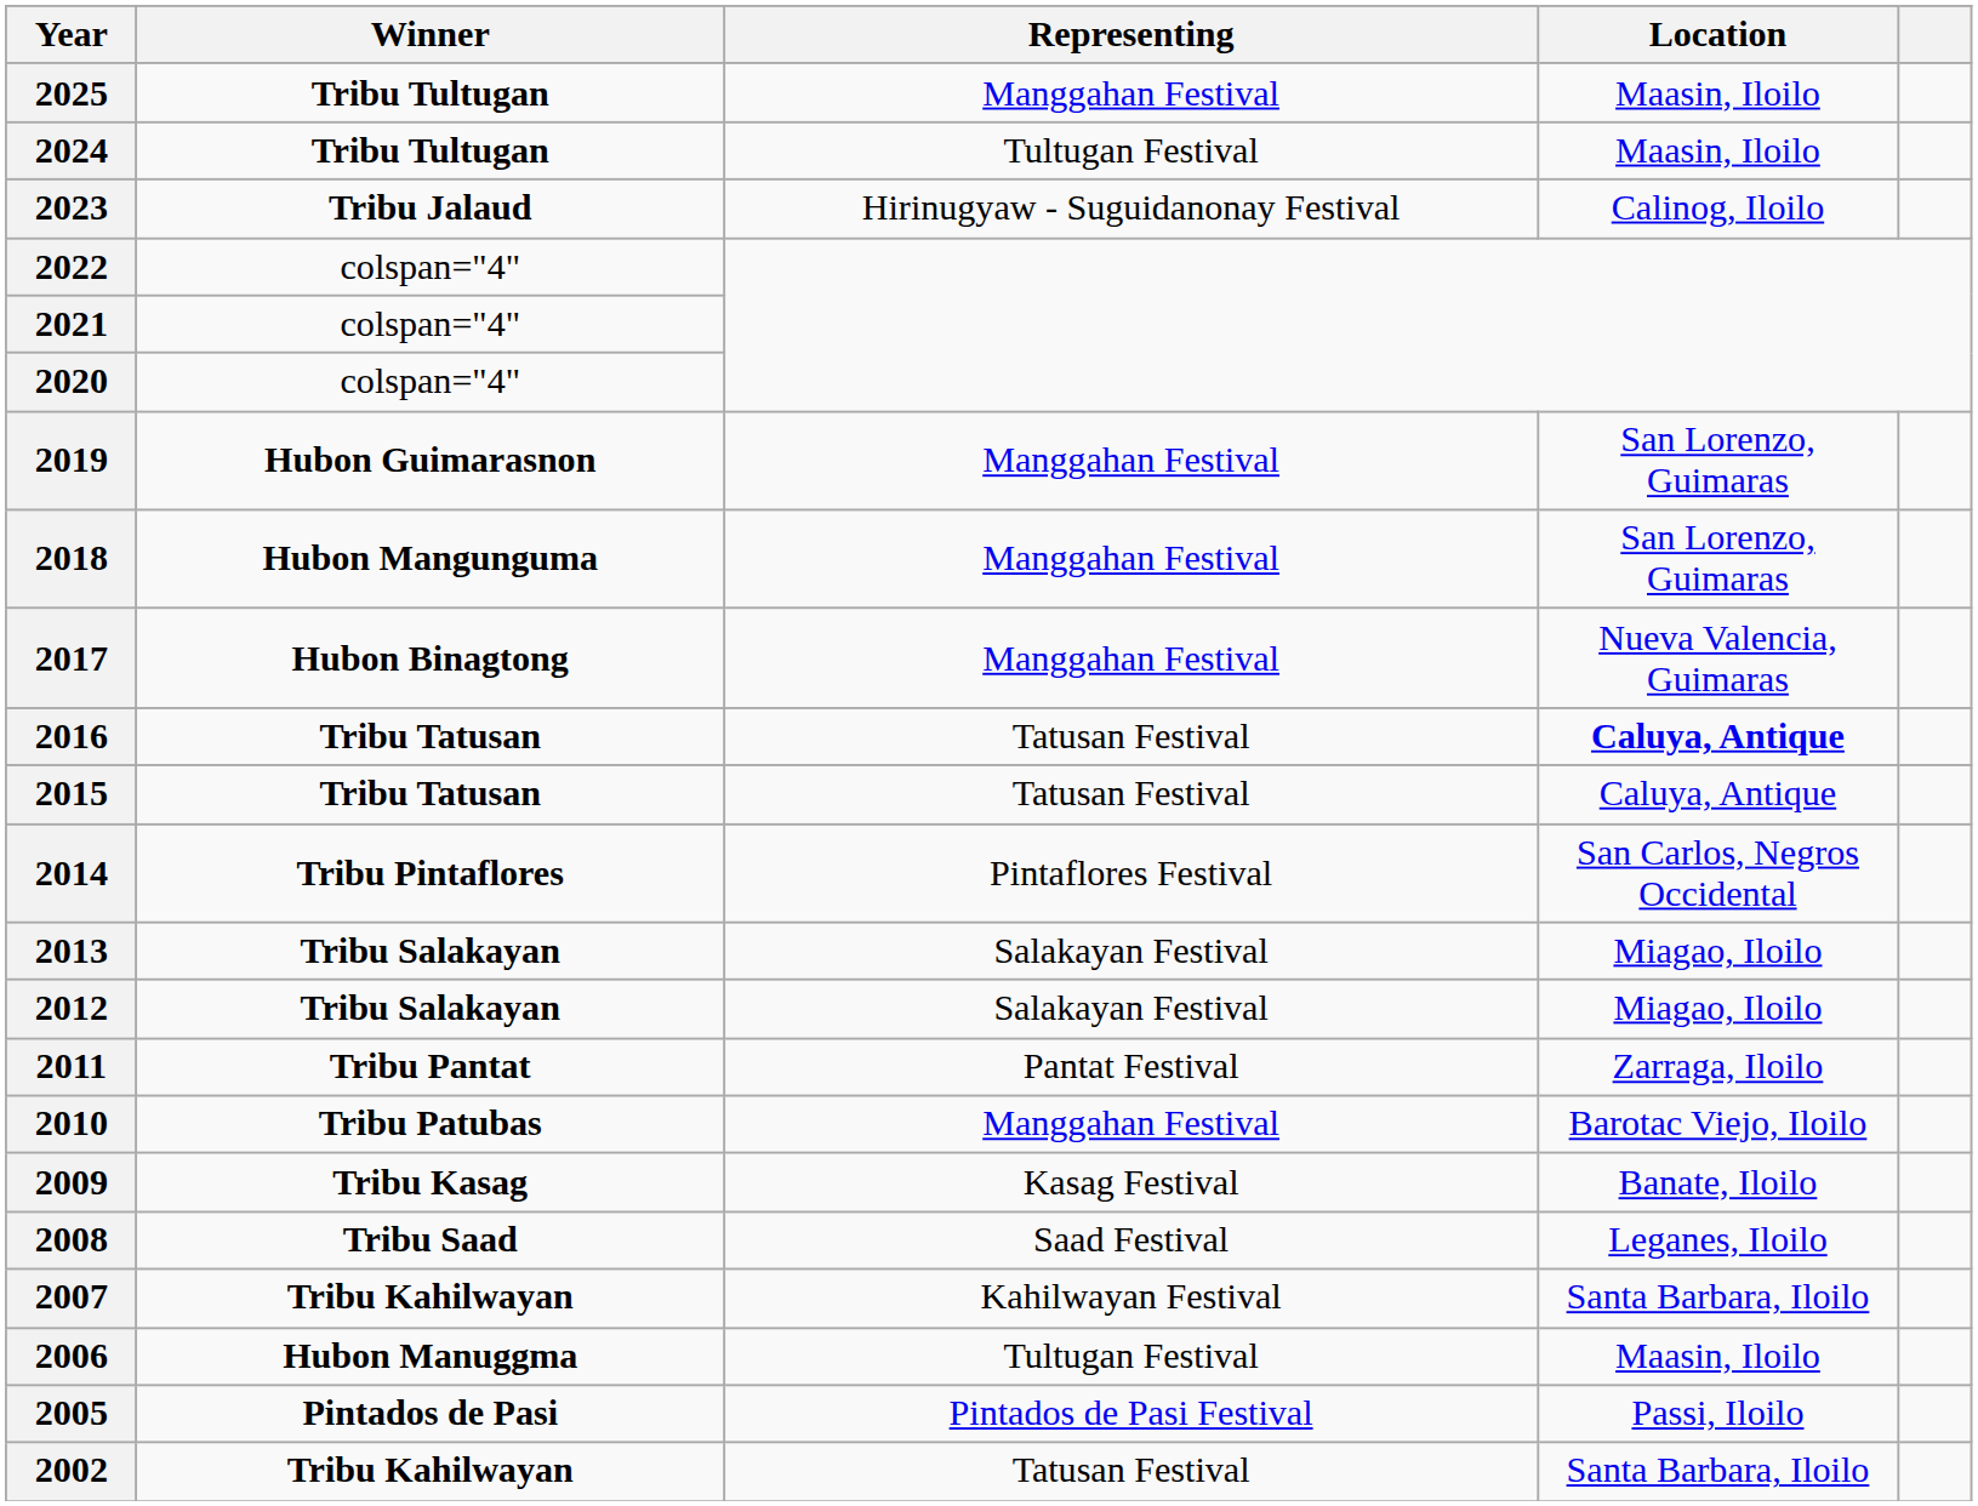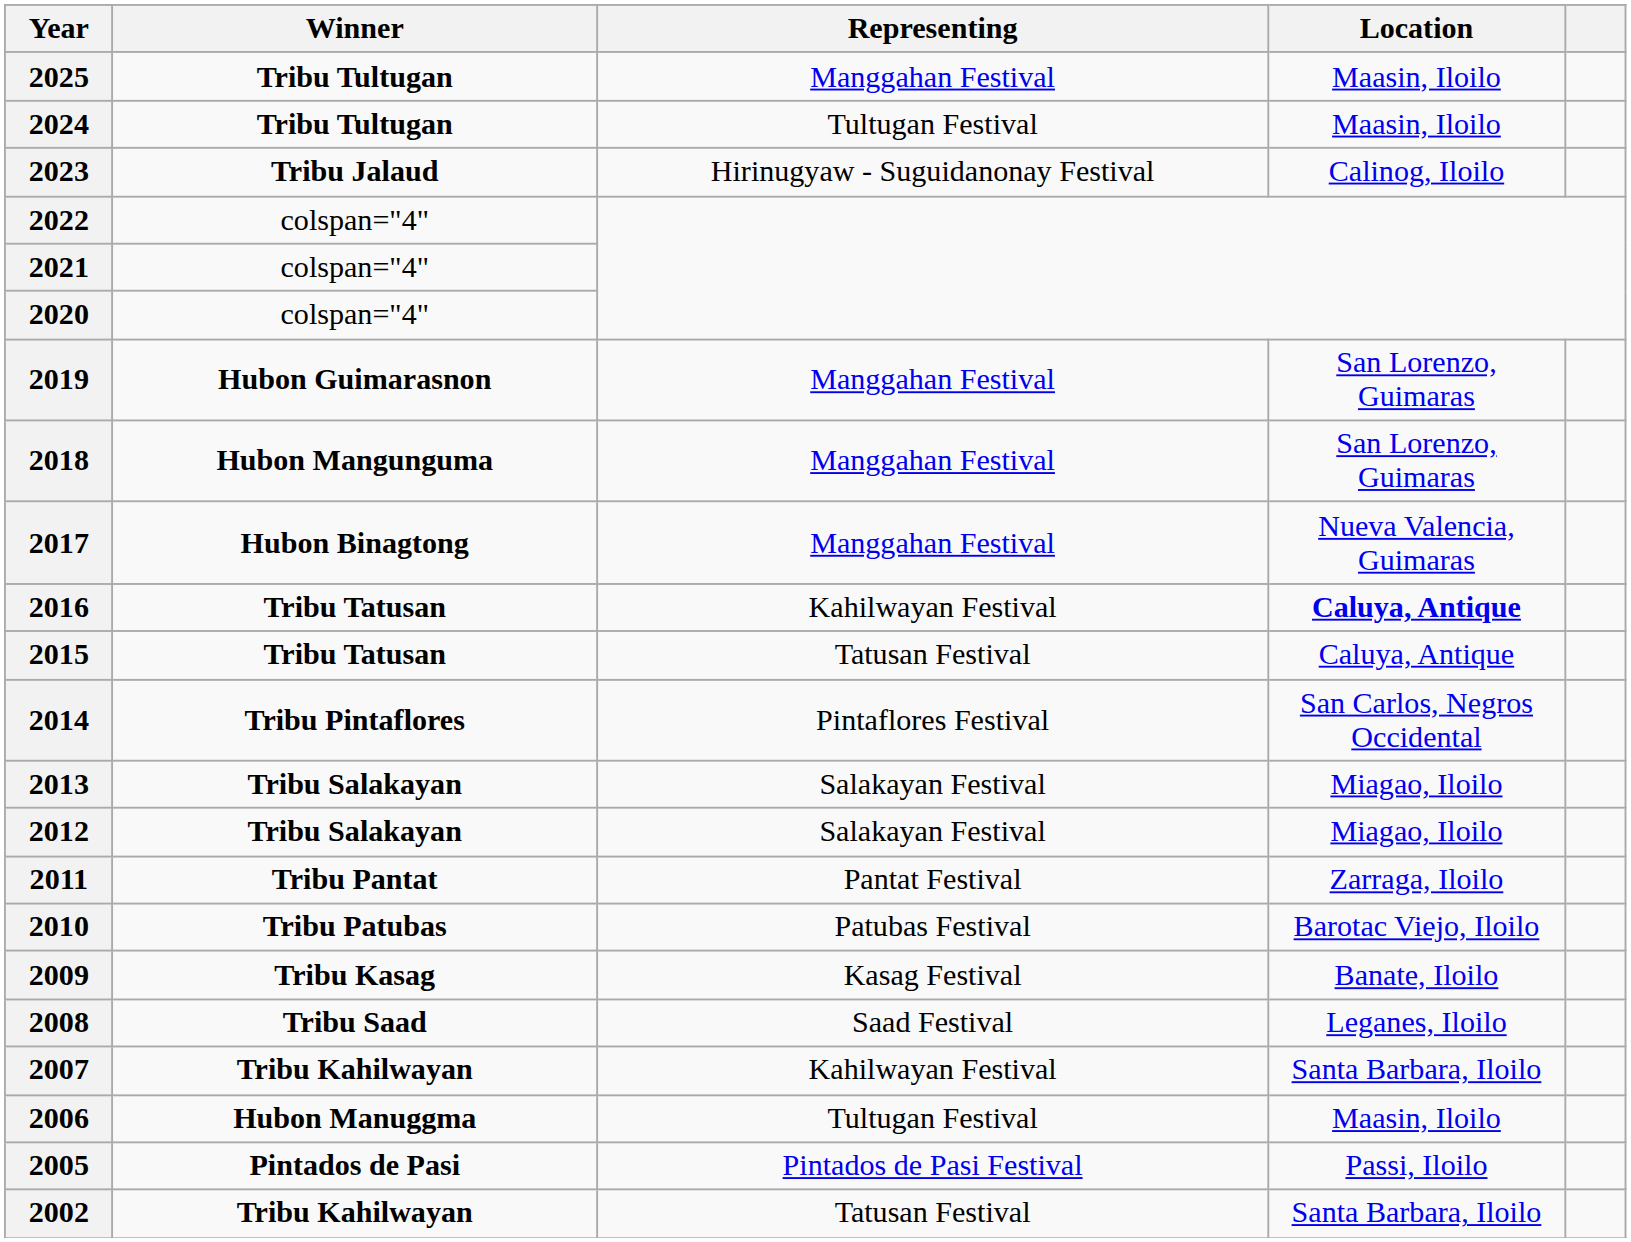2016 | Representing: Tatusan Festival -> Kahilwayan Festival
2010 | Representing: Manggahan Festival -> Patubas Festival
